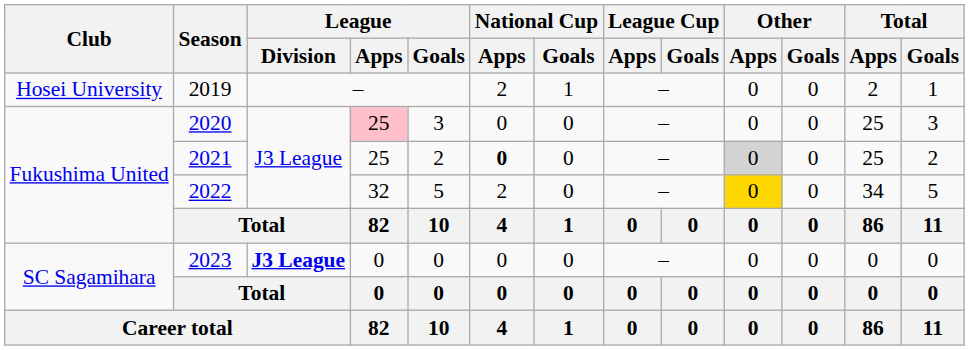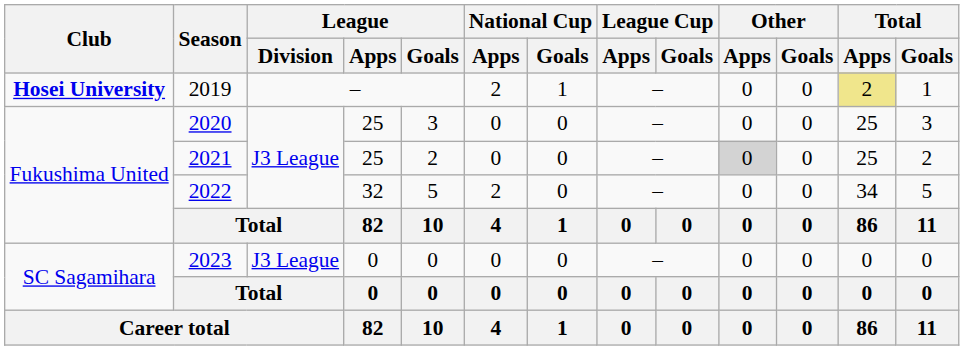2019 | Club: normal -> bold
2019 | Total / Apps: no background -> khaki background
2020 | League / Apps: pink background -> no background
2021 | National Cup / Apps: bold -> normal
2022 | Other / Apps: gold background -> no background
2023 | League / Division: bold -> normal
